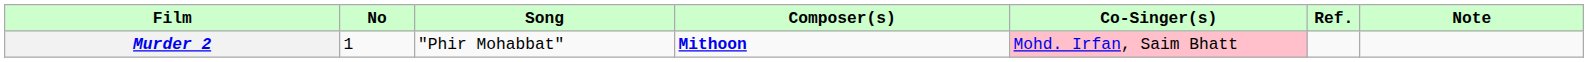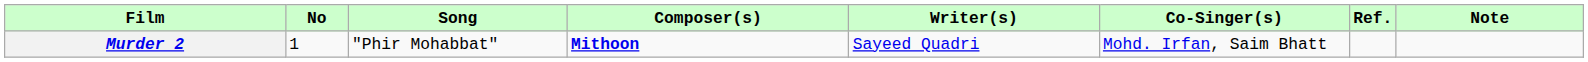+ column: Writer(s) | Sayeed Quadri
Murder 2 | Co-Singer(s): pink background -> no background
